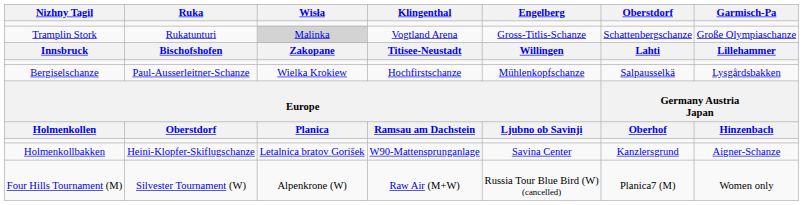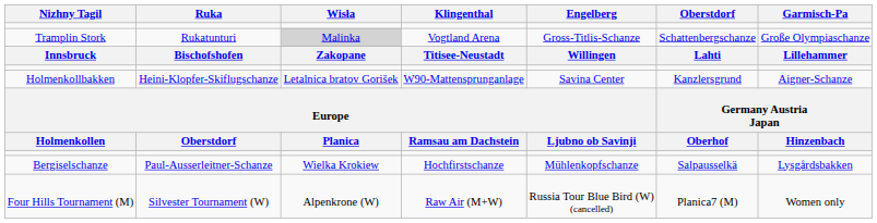rows swapped: Bergiselschanze <-> Holmenkollbakken
